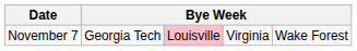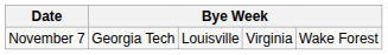November 7 | column 3: pink background -> no background
